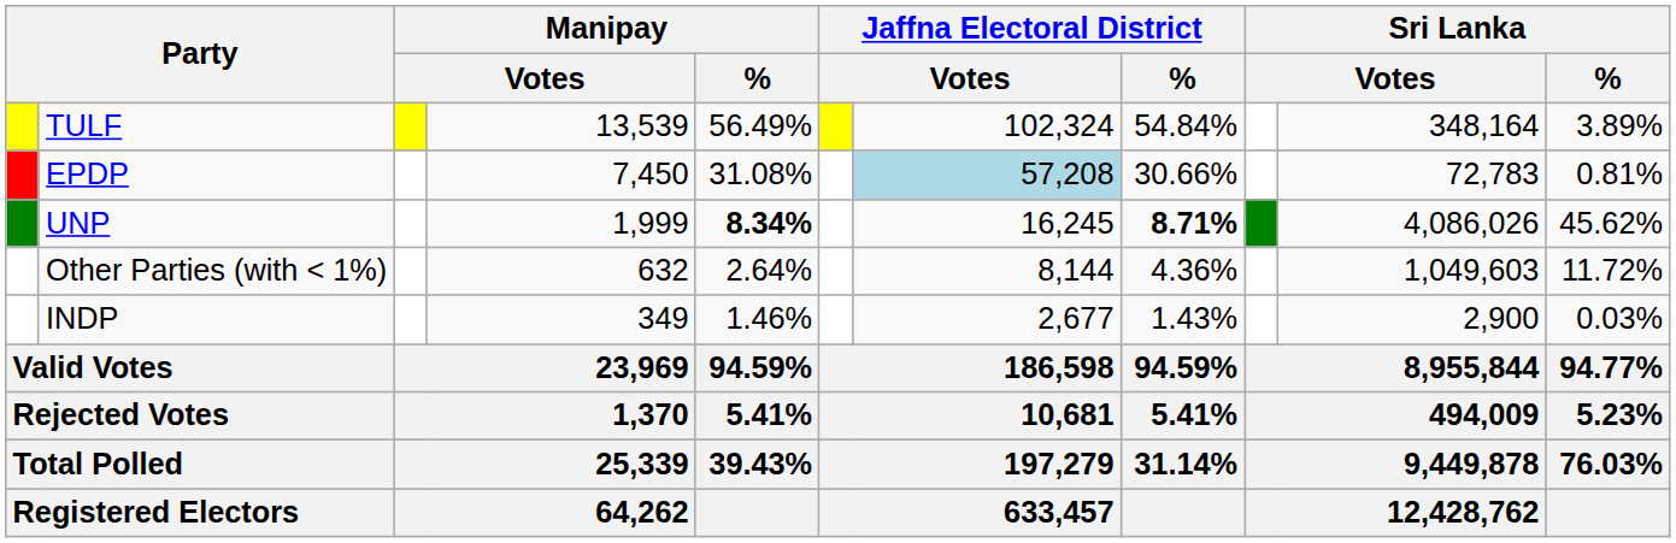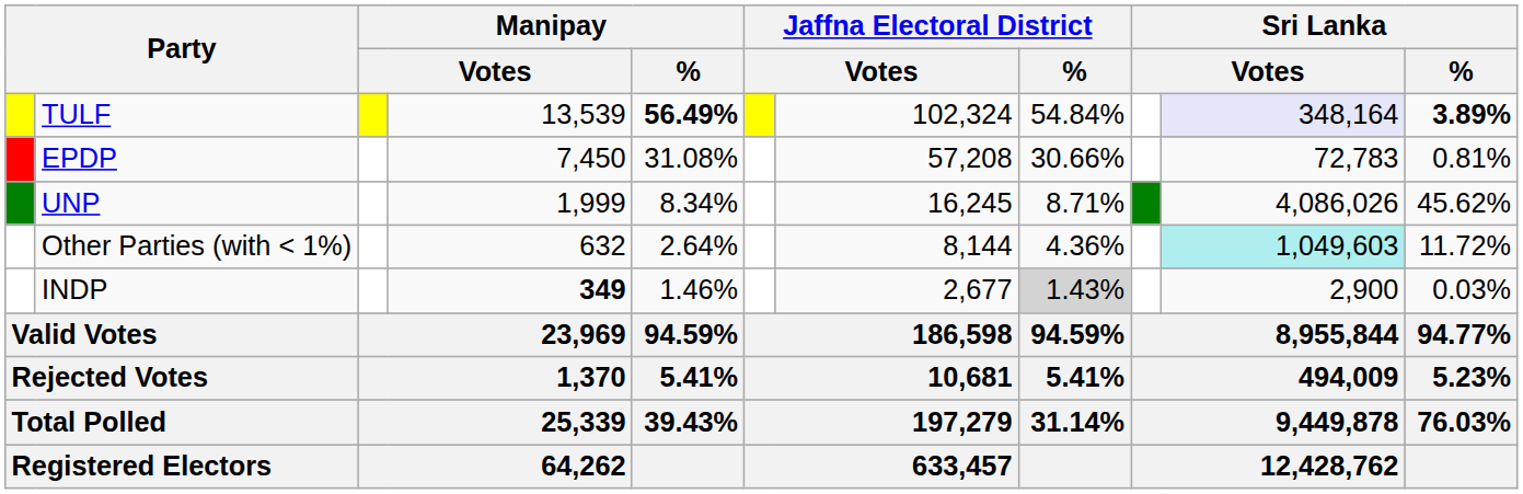TULF | Manipay / %: normal -> bold
TULF | column 10: no background -> lavender background
TULF | Sri Lanka / %: normal -> bold
EPDP | column 7: lightblue background -> no background
UNP | Manipay / %: bold -> normal
UNP | Jaffna Electoral District / %: bold -> normal
Other Parties (with < 1%) | column 10: no background -> paleturquoise background
INDP | column 4: normal -> bold
INDP | Jaffna Electoral District / %: no background -> lightgrey background
